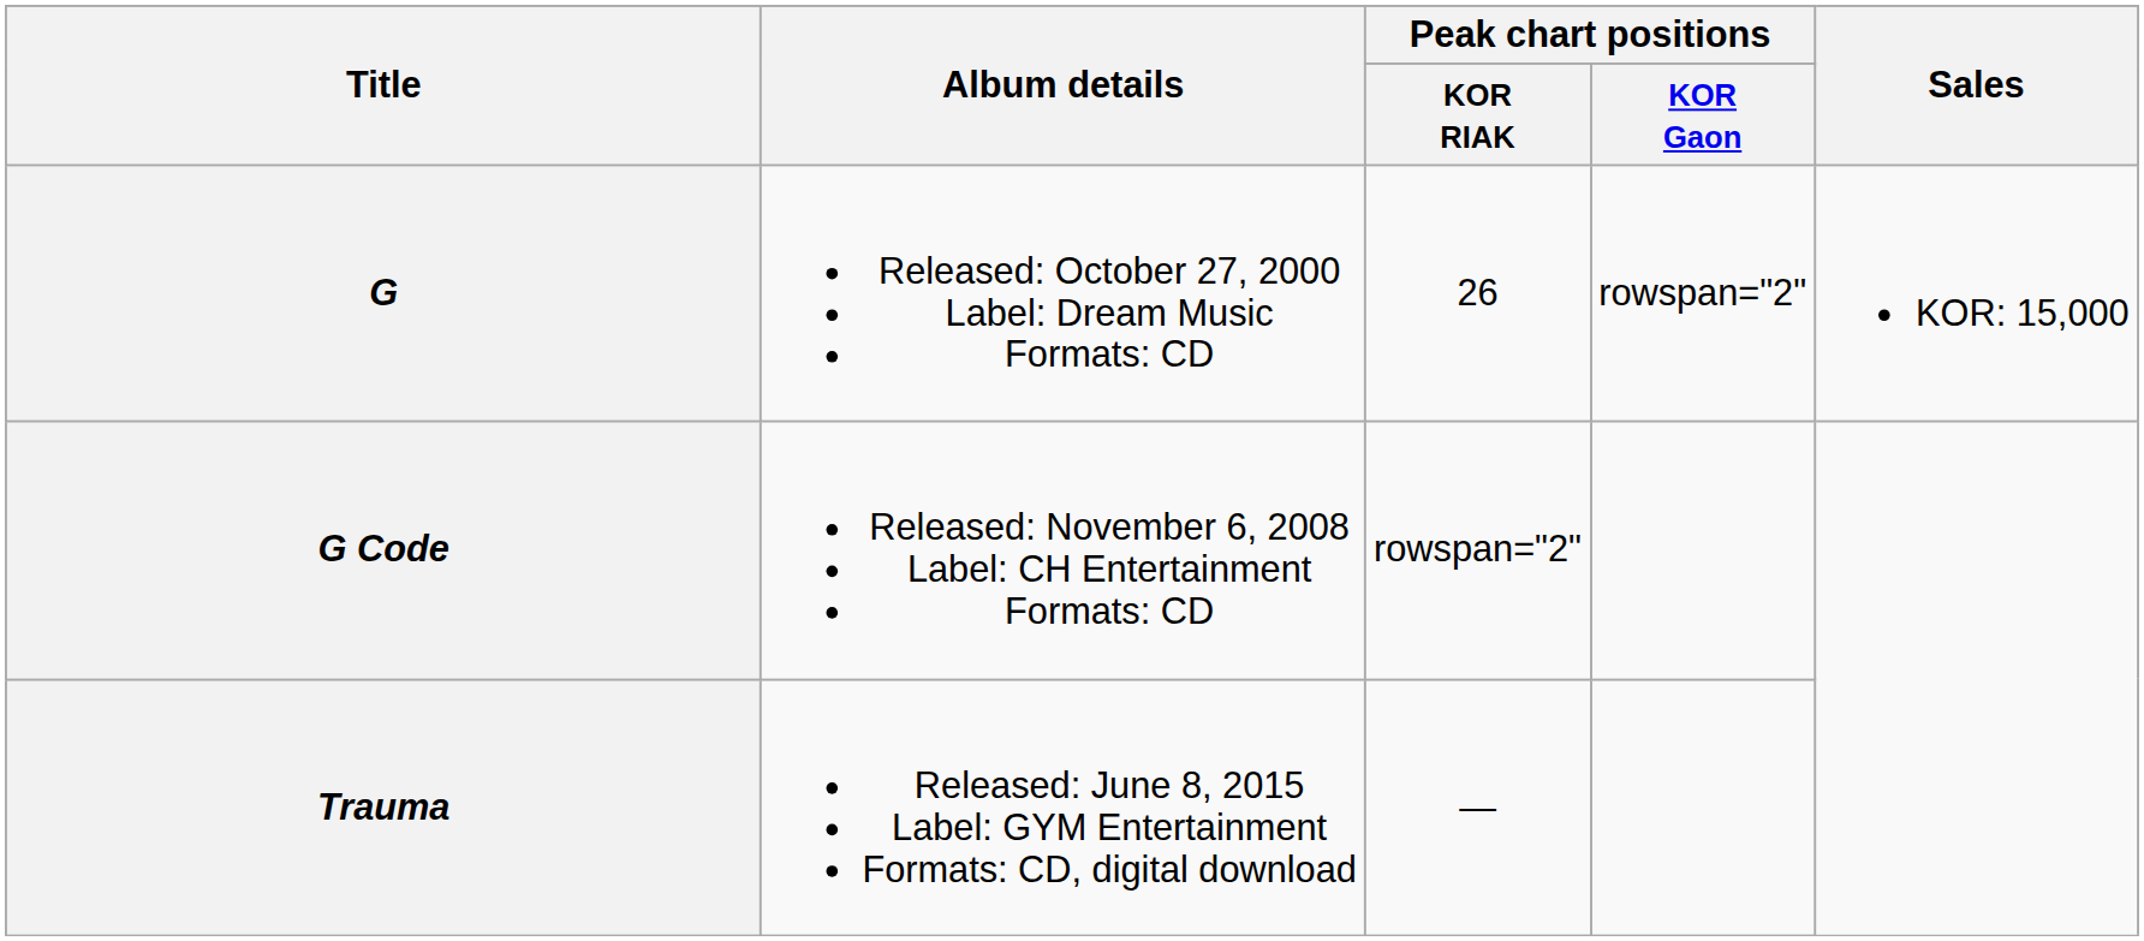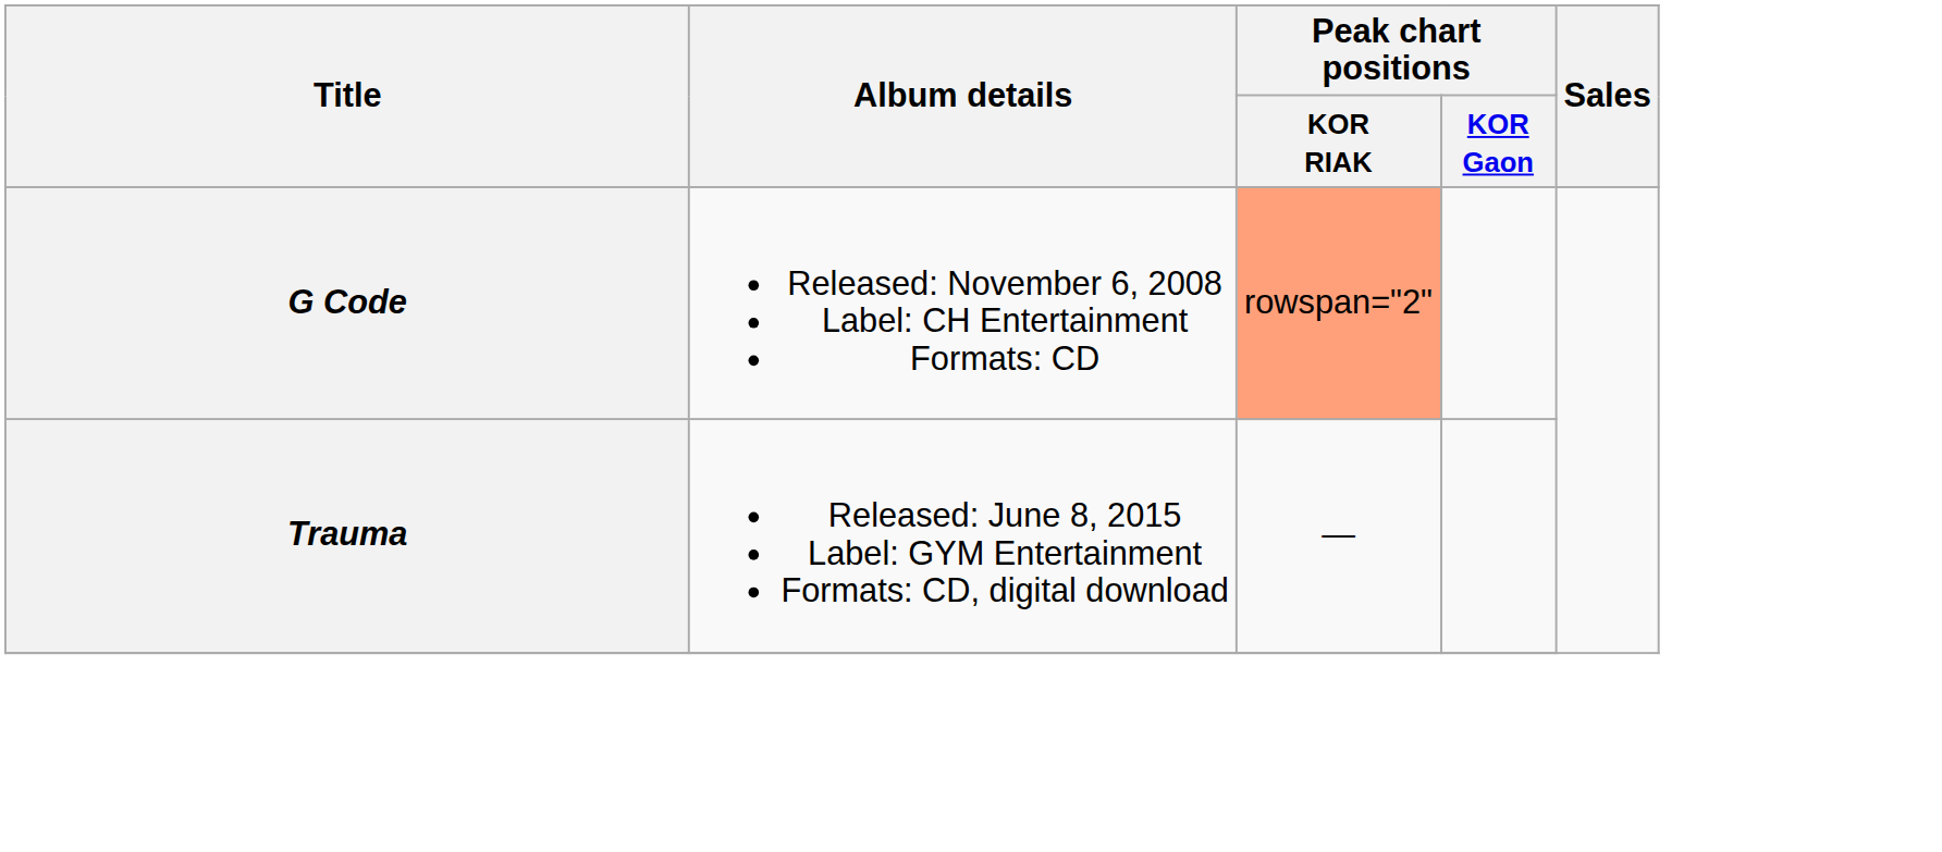- row: G | Released: October 27, 2000 Label: Dream Music Formats: CD | 26 | rowspan="2" | KOR: 15,000
G Code | Peak chart positions / KOR RIAK: no background -> lightsalmon background
